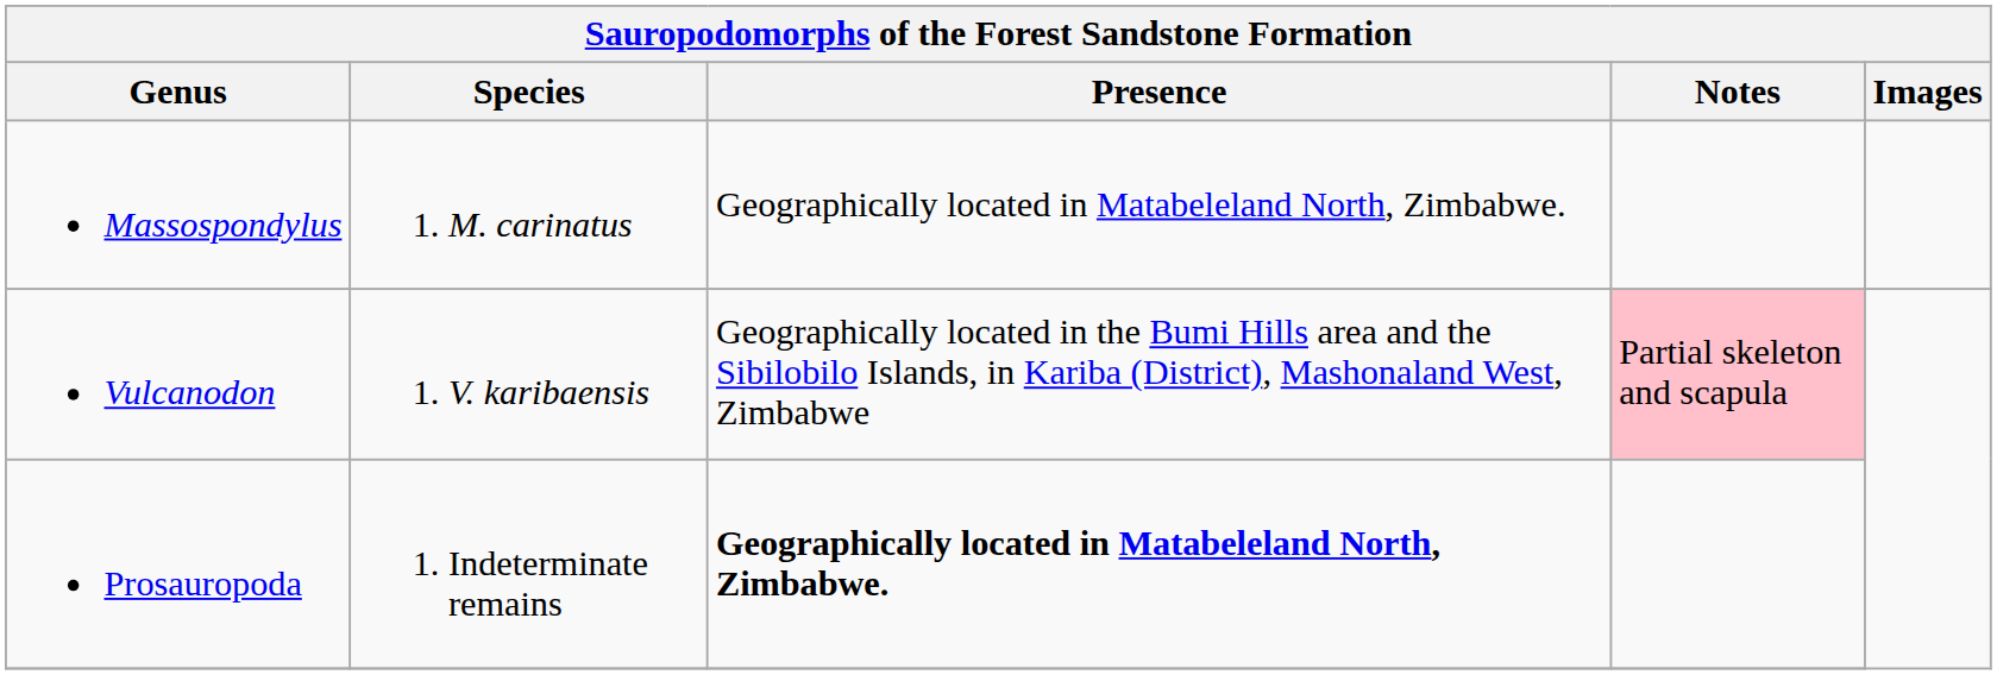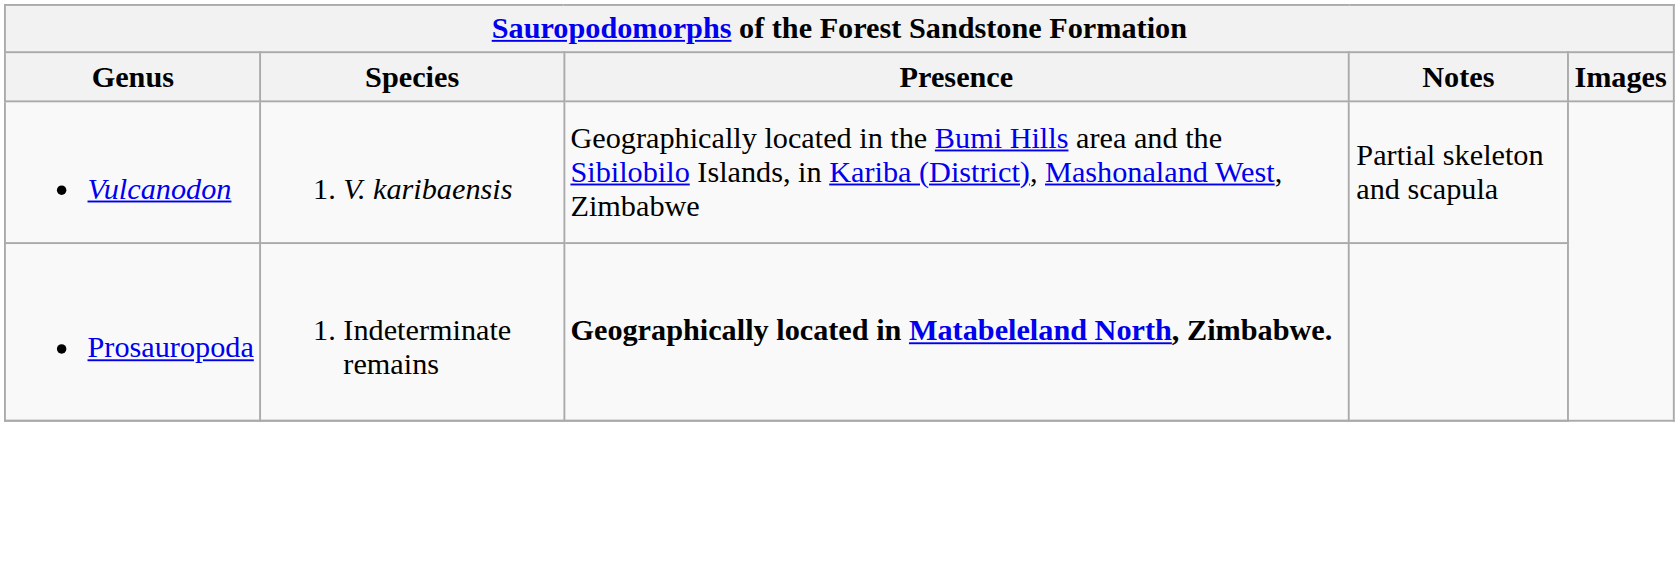- row: Massospondylus | M. carinatus | Geographically located in Matabeleland North, Zimbabwe.
Vulcanodon | Notes: pink background -> no background
